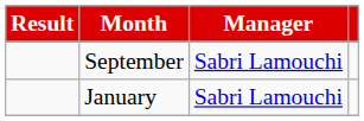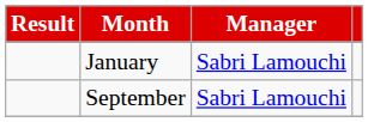rows swapped: September <-> January
